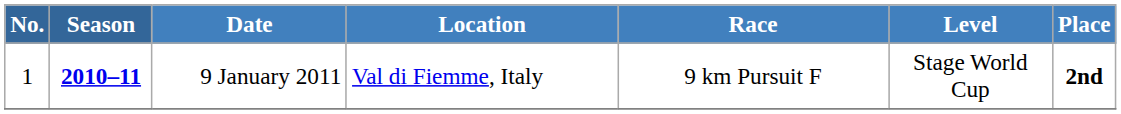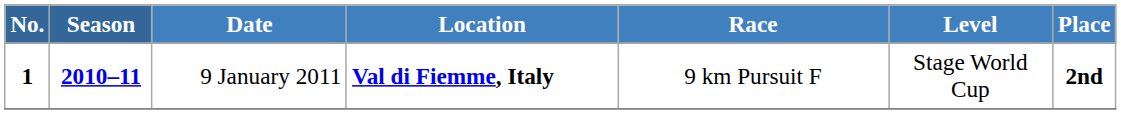9 January 2011 | No.: normal -> bold
9 January 2011 | Location: normal -> bold
